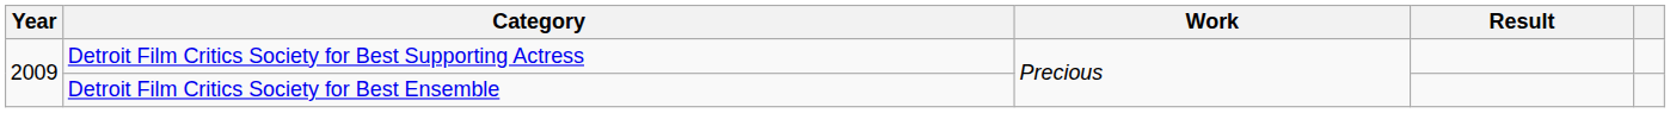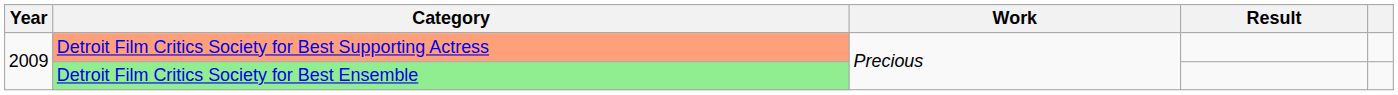Detroit Film Critics Society for Best Supporting Actress | Category: no background -> lightsalmon background
Detroit Film Critics Society for Best Ensemble | Category: no background -> lightgreen background
